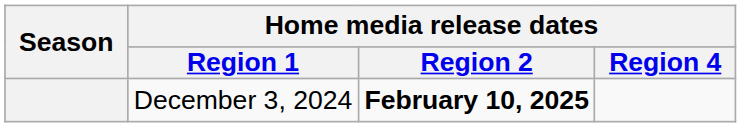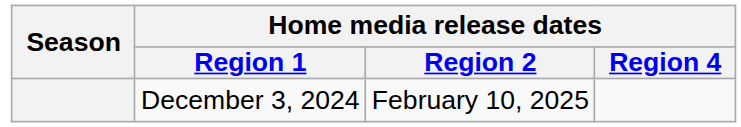December 3, 2024 | Home media release dates / Region 2: bold -> normal
